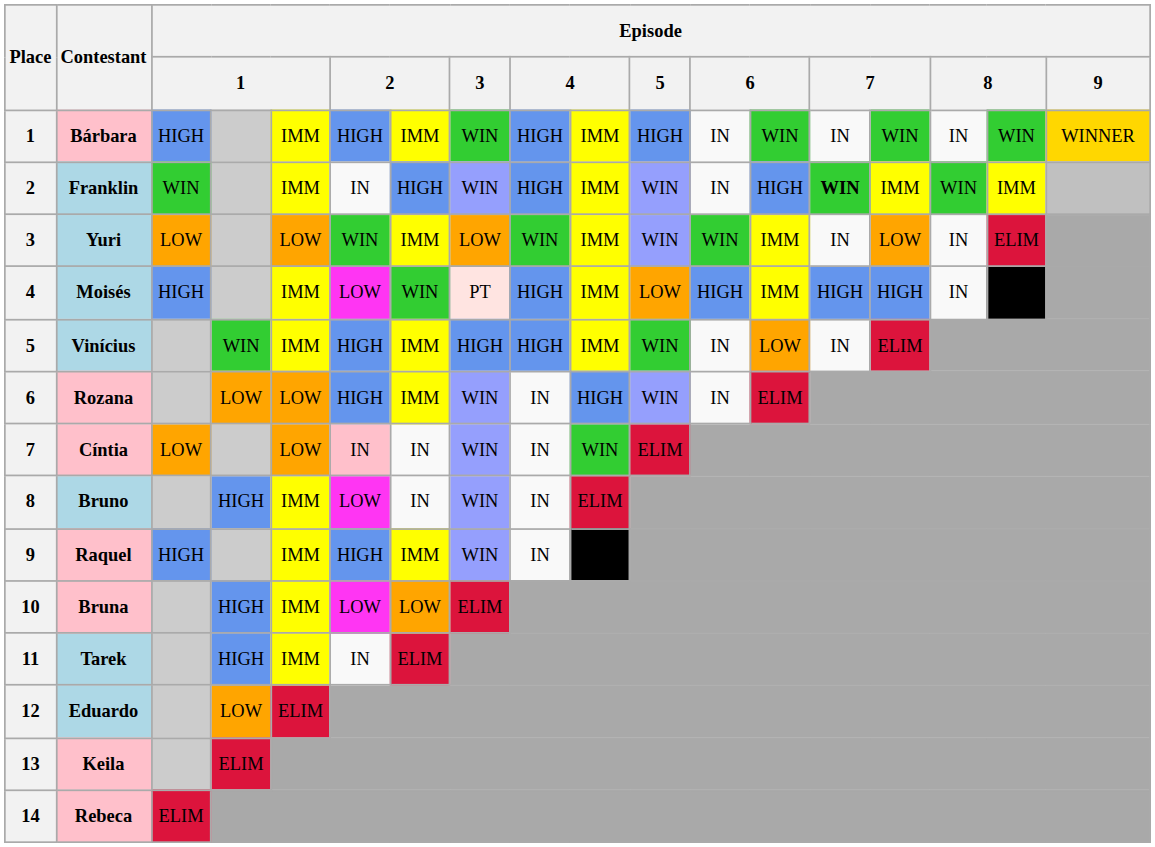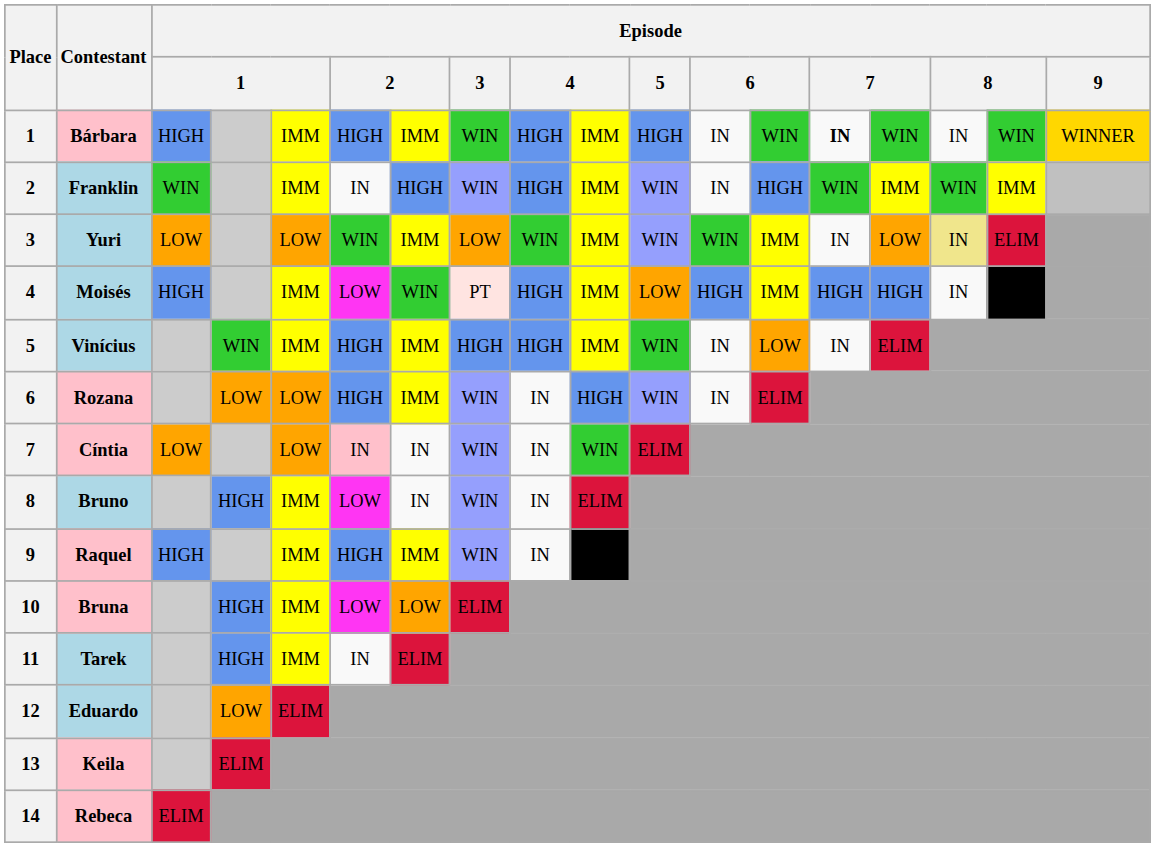Bárbara | column 14: normal -> bold
Franklin | column 14: bold -> normal
Yuri | column 16: no background -> khaki background
